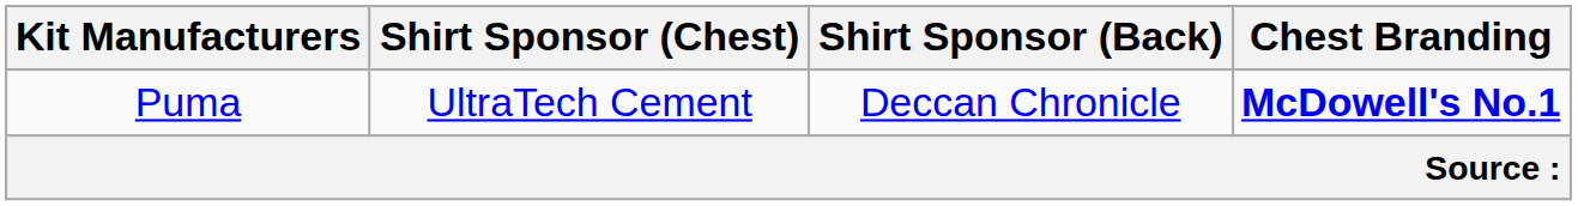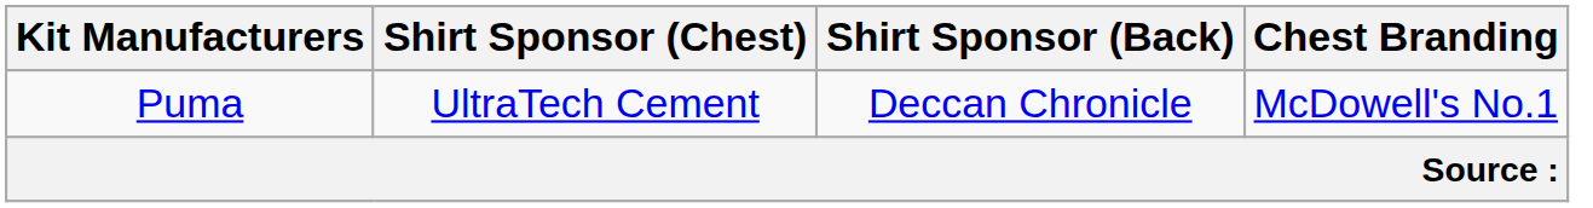Puma | Chest Branding: bold -> normal
